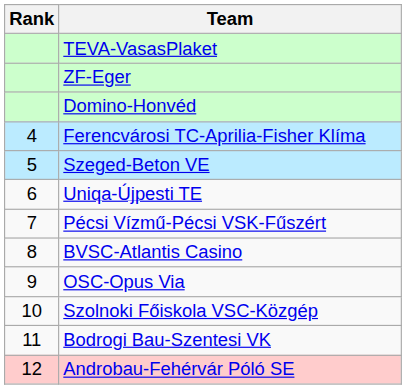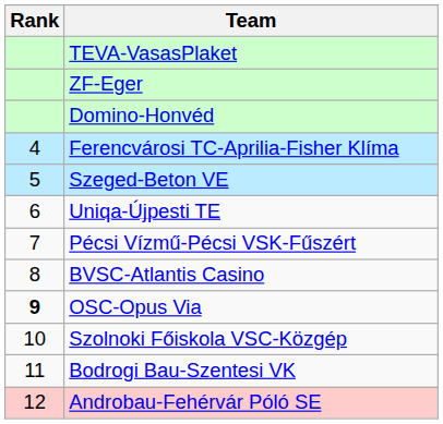OSC-Opus Via | Rank: normal -> bold
